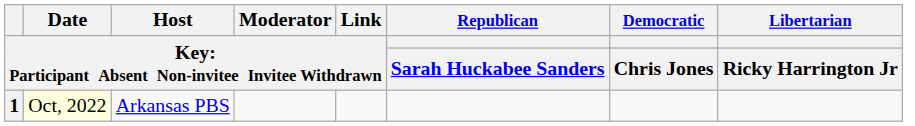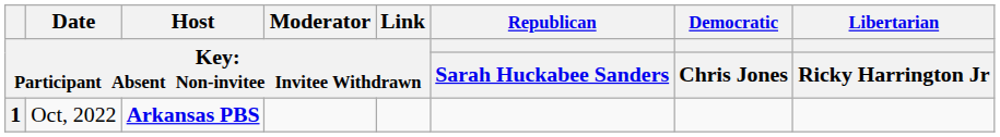1 | column 2: lightyellow background -> no background
1 | column 3: normal -> bold
